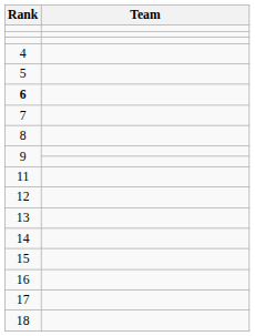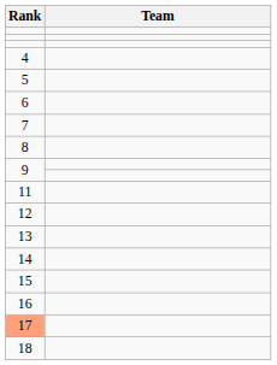row 7 | Rank: bold -> normal
row 18 | Rank: no background -> lightsalmon background
